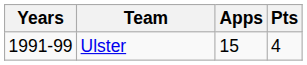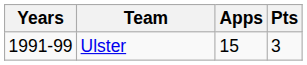Ulster | Pts: 4 -> 3
